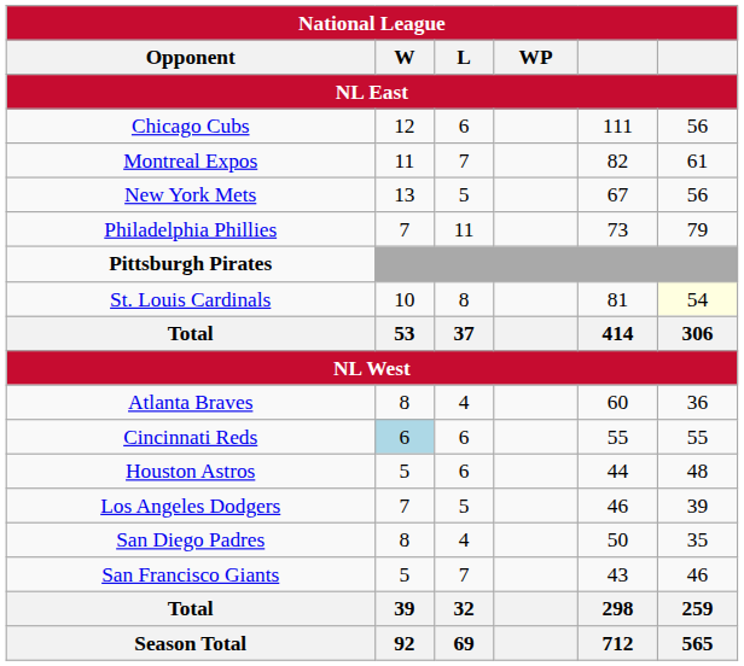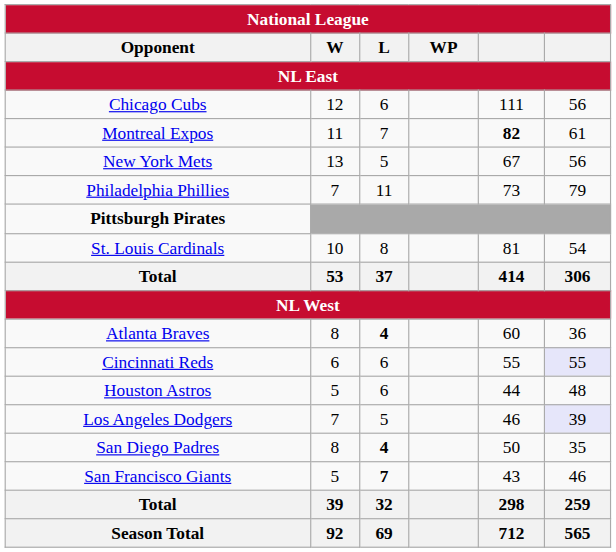Montreal Expos | column 5: normal -> bold
St. Louis Cardinals | column 6: lightyellow background -> no background
Atlanta Braves | L: normal -> bold
Cincinnati Reds | W: lightblue background -> no background
Cincinnati Reds | column 6: no background -> lavender background
Los Angeles Dodgers | column 6: no background -> lavender background
San Diego Padres | L: normal -> bold
San Francisco Giants | L: normal -> bold
